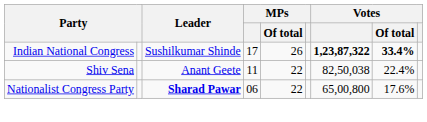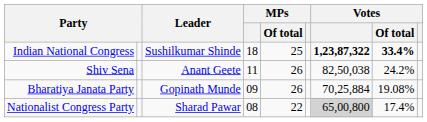Indian National Congress | column 4: 17 -> 18
Indian National Congress | MPs / Of total: 26 -> 25
Shiv Sena | MPs / Of total: 22 -> 26
Shiv Sena | Votes / Of total: 22.4% -> 24.2%
+ row: Bharatiya Janata Party | Gopinath Munde | 09 | 26 | 70,25,884 | 19.08%
Nationalist Congress Party | Leader: bold -> normal
Nationalist Congress Party | column 4: 06 -> 08
Nationalist Congress Party | column 7: no background -> lightgrey background
Nationalist Congress Party | Votes / Of total: 17.6% -> 17.4%
